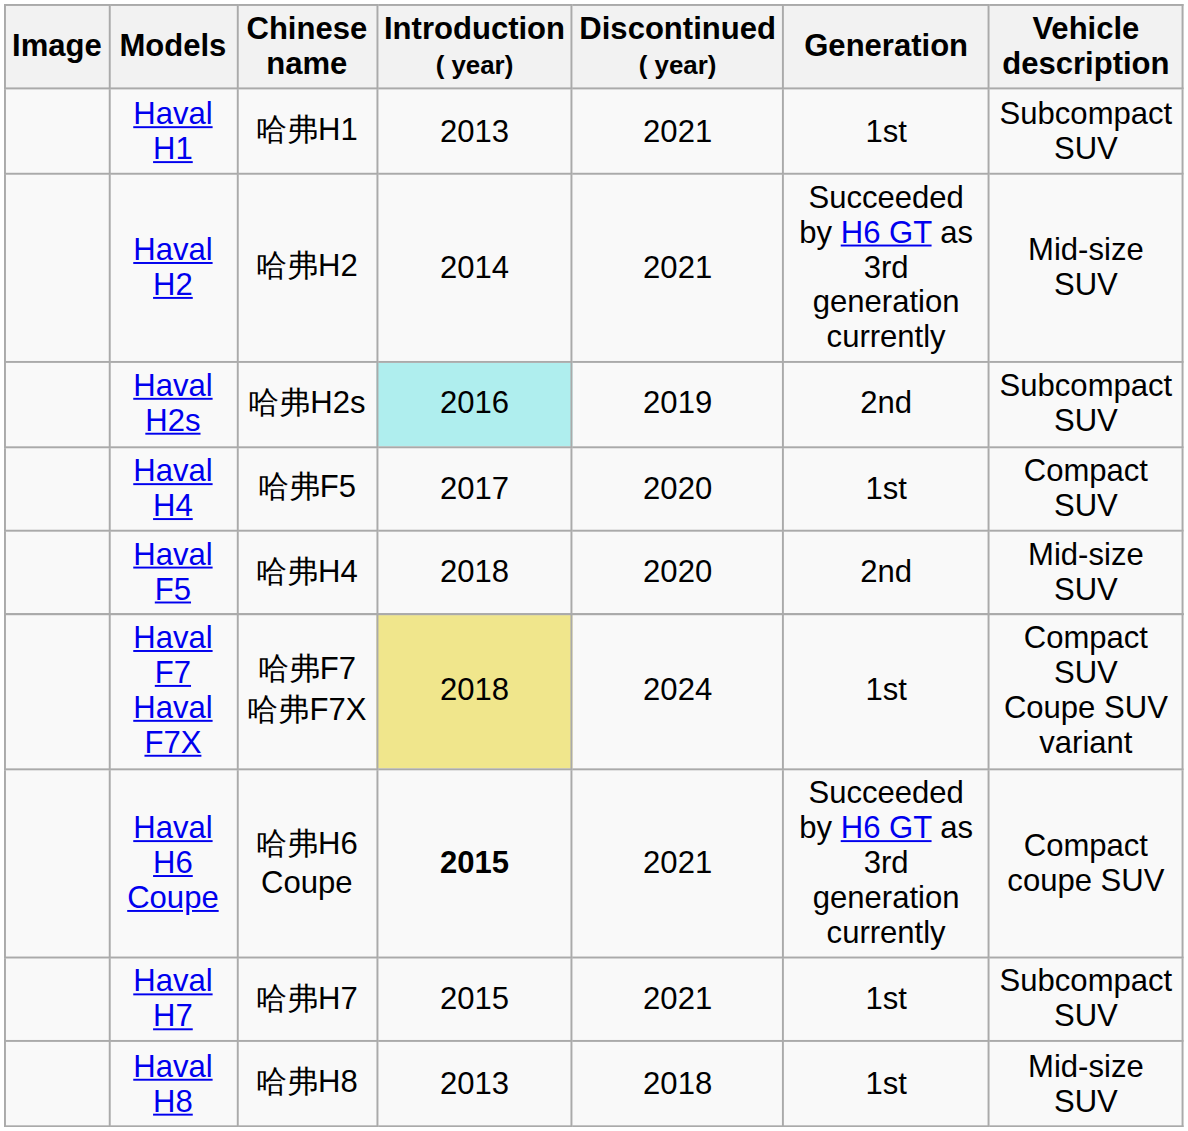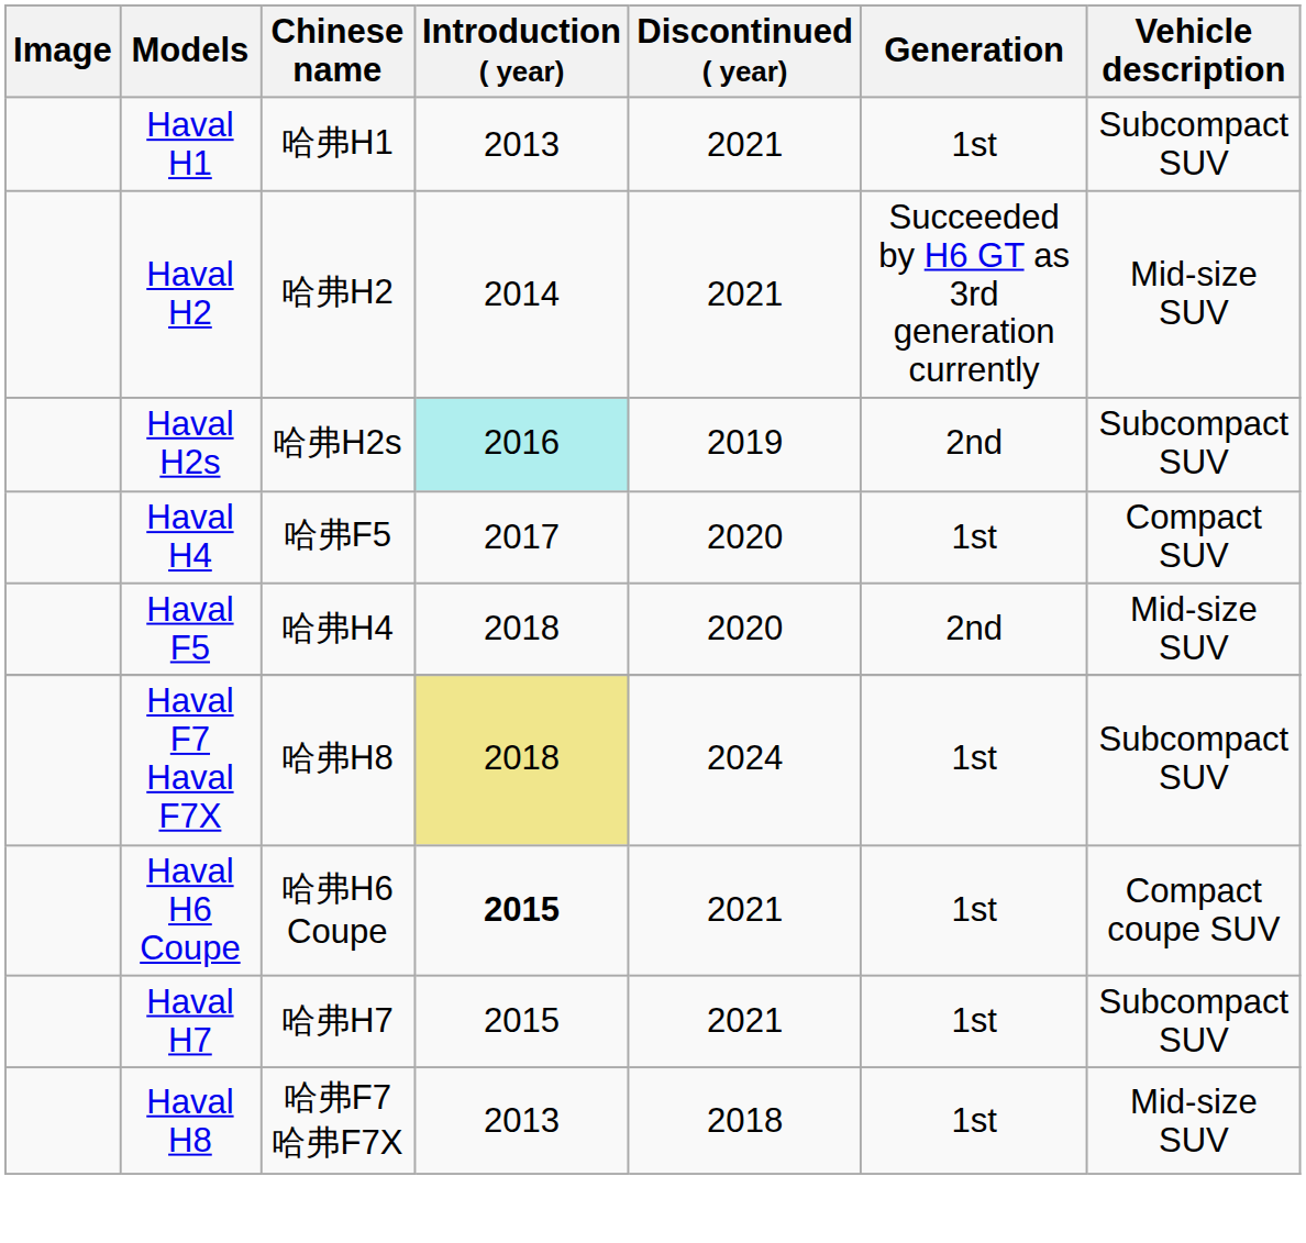Haval F7 Haval F7X | Chinese name: 哈弗F7 哈弗F7X -> 哈弗H8
Haval F7 Haval F7X | Vehicle description: Compact SUV Coupe SUV variant -> Subcompact SUV
Haval H6 Coupe | Generation: Succeeded by H6 GT as 3rd generation currently -> 1st
Haval H8 | Chinese name: 哈弗H8 -> 哈弗F7 哈弗F7X
